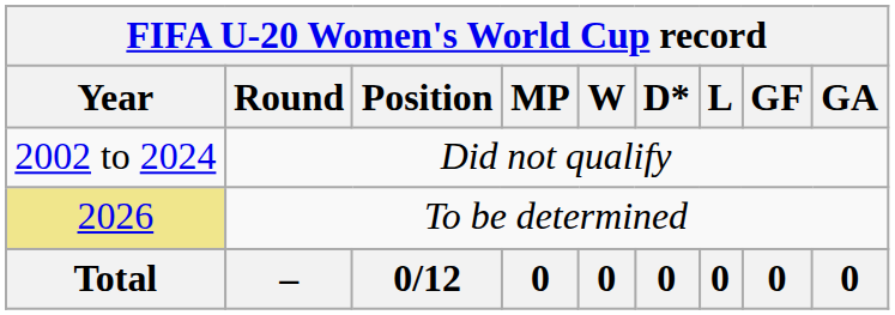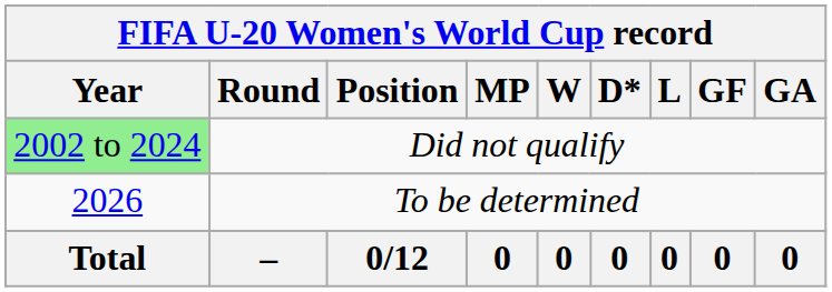2002 to 2024 | Year: no background -> lightgreen background
2026 | Year: khaki background -> no background
